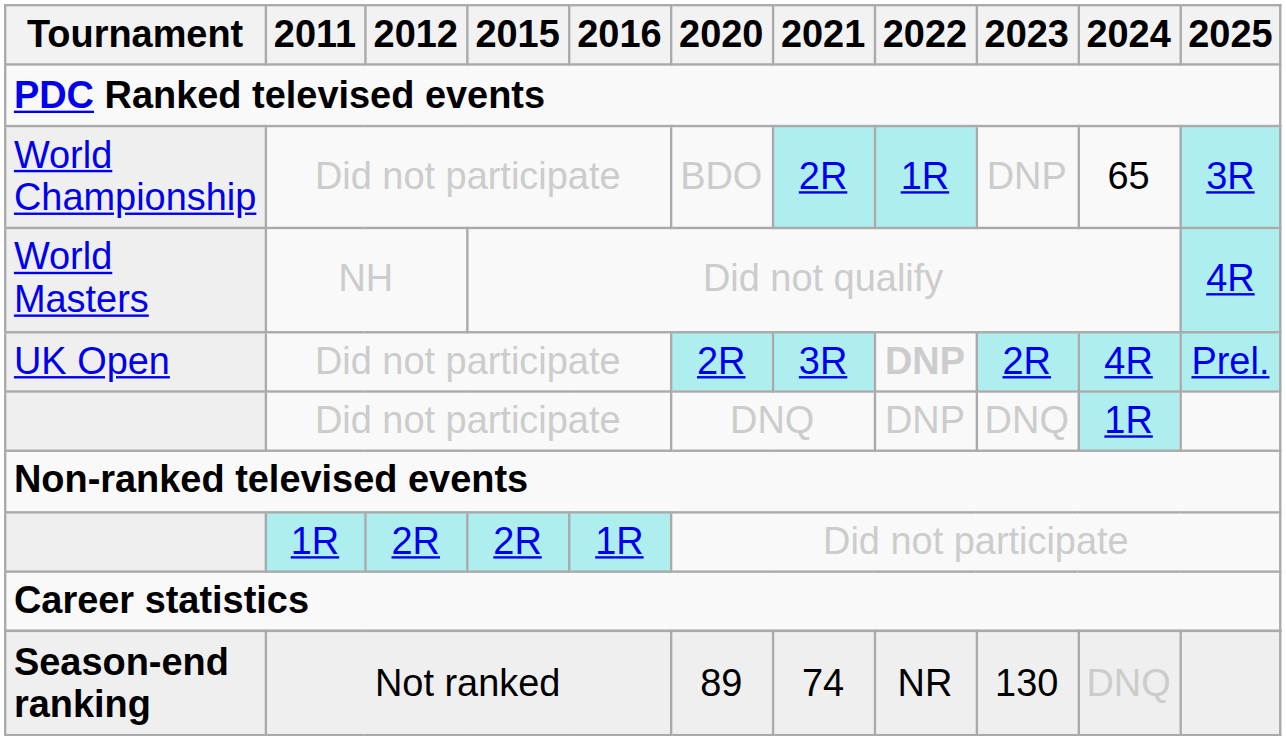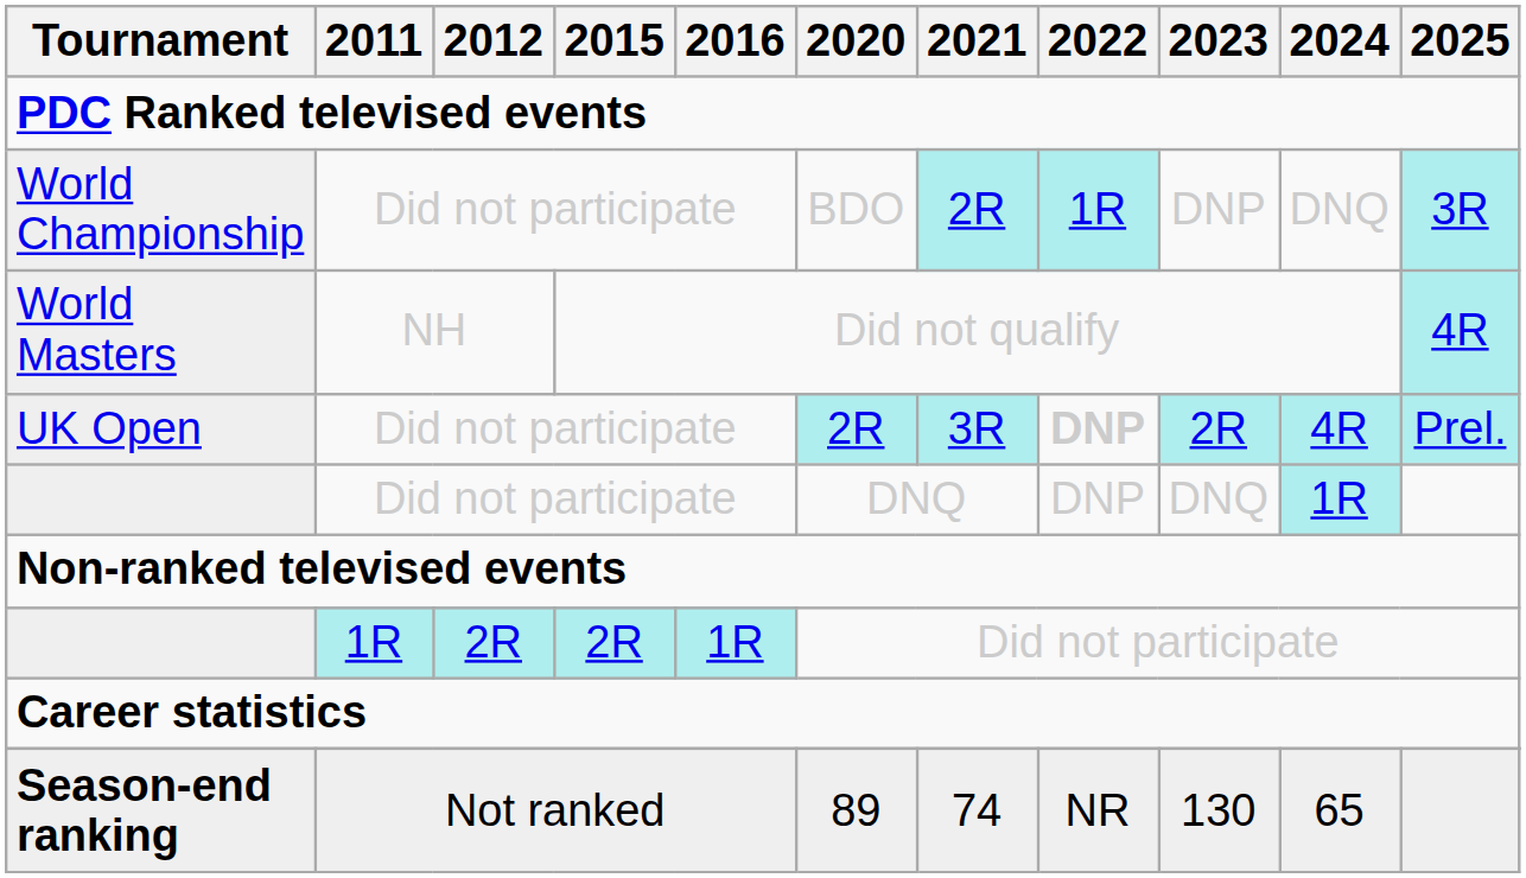World Championship | 2024: 65 -> DNQ
Season-end ranking | 2024: DNQ -> 65
